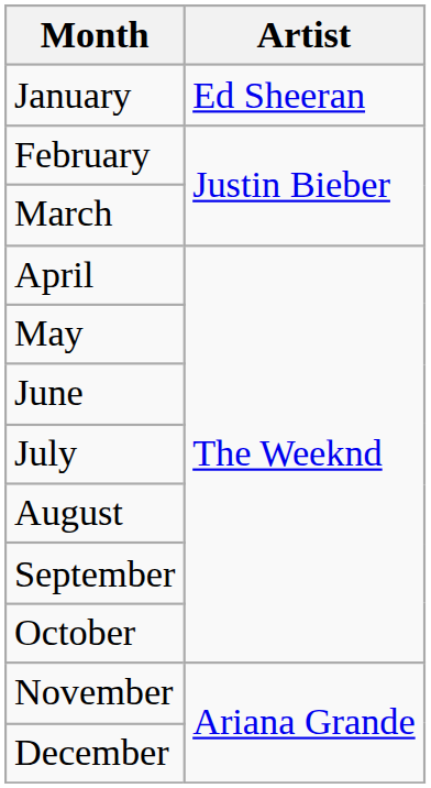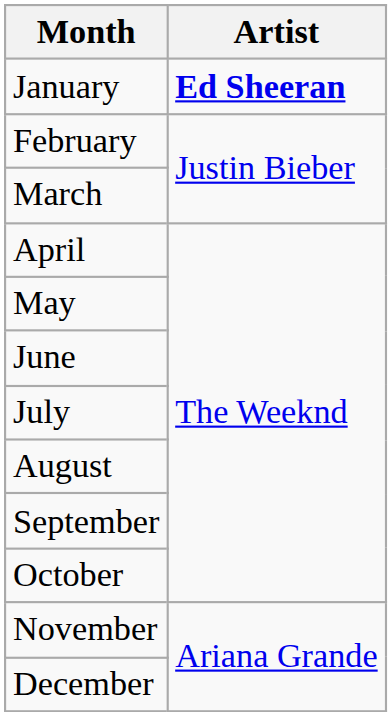January | Artist: normal -> bold
